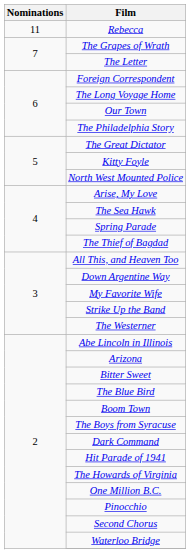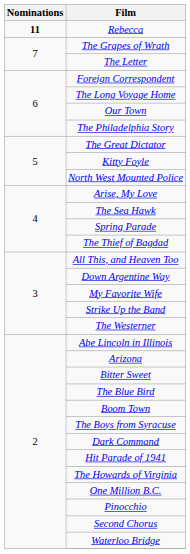Rebecca | Nominations: normal -> bold
